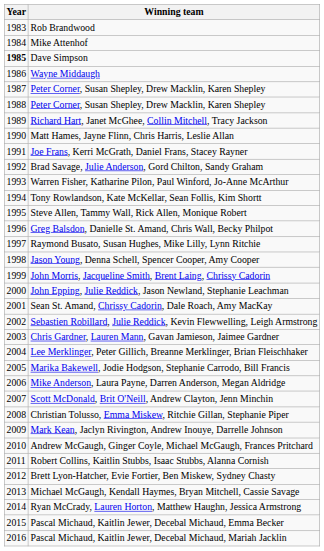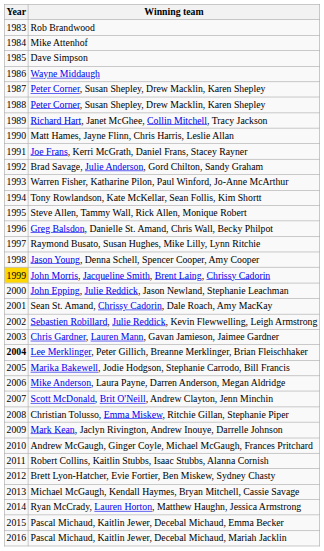row 4 | Year: bold -> normal
row 18 | Year: no background -> gold background
row 23 | Year: normal -> bold
